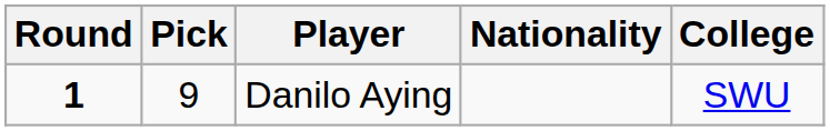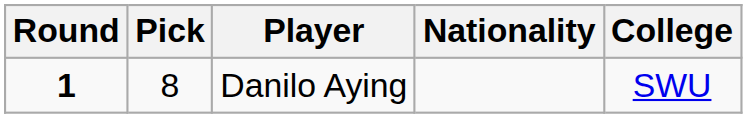Danilo Aying | Pick: 9 -> 8
